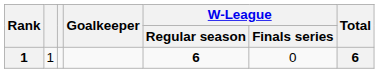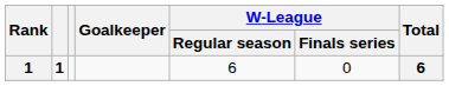row 3 | column 2: normal -> bold
row 3 | W-League / Regular season: bold -> normal
